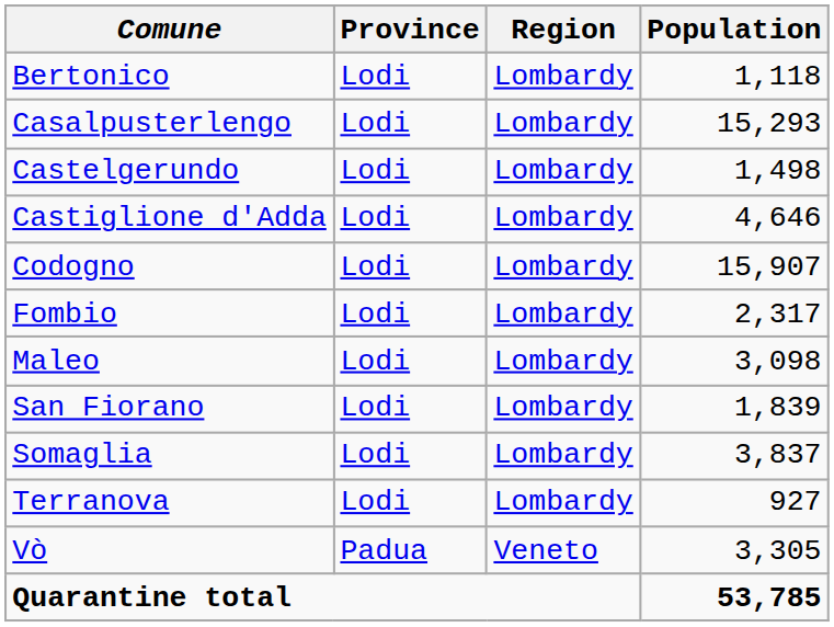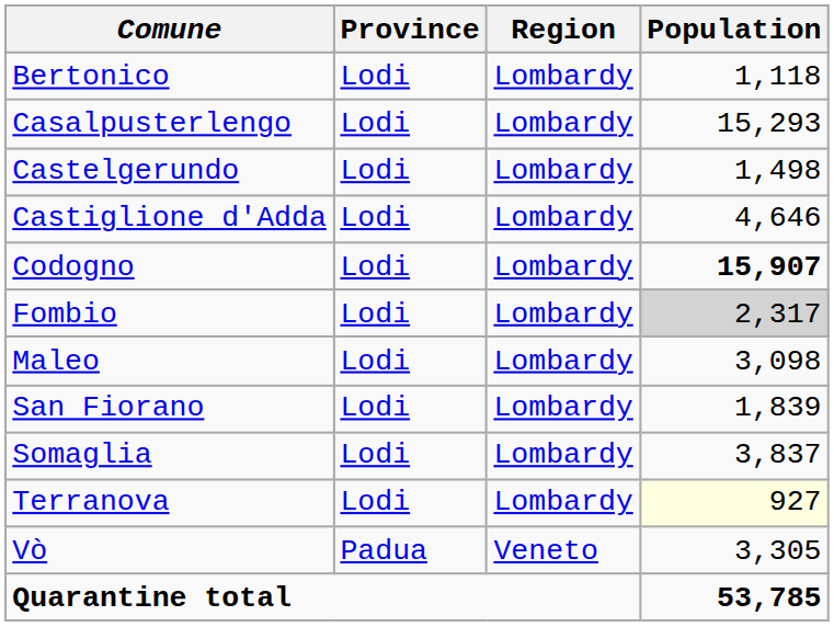Codogno | Population: normal -> bold
Fombio | Population: no background -> lightgrey background
Terranova | Population: no background -> lightyellow background
